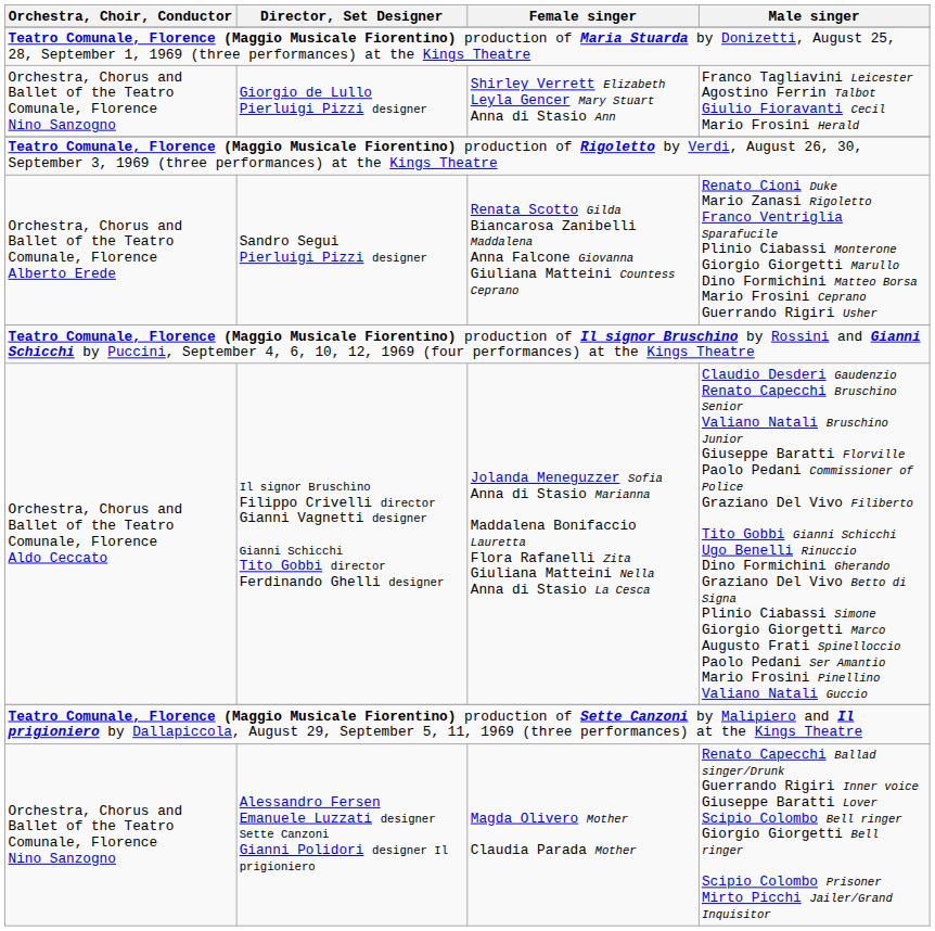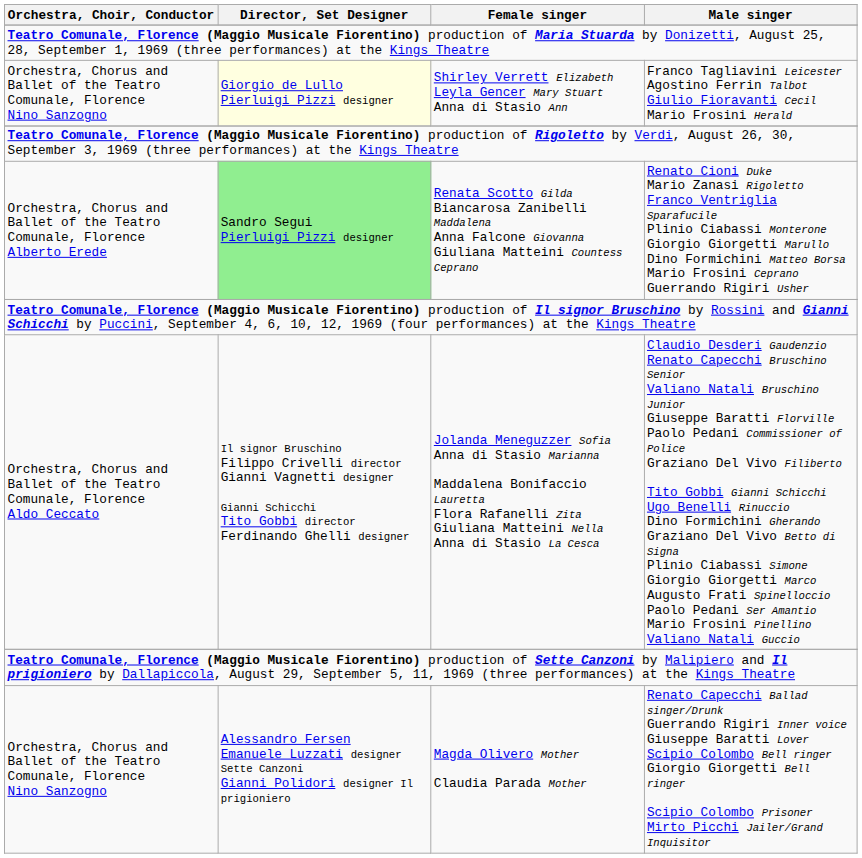Giorgio de Lullo Pierluigi Pizzi designer | Director, Set Designer: no background -> lightyellow background
Sandro Segui Pierluigi Pizzi designer | Director, Set Designer: no background -> lightgreen background
